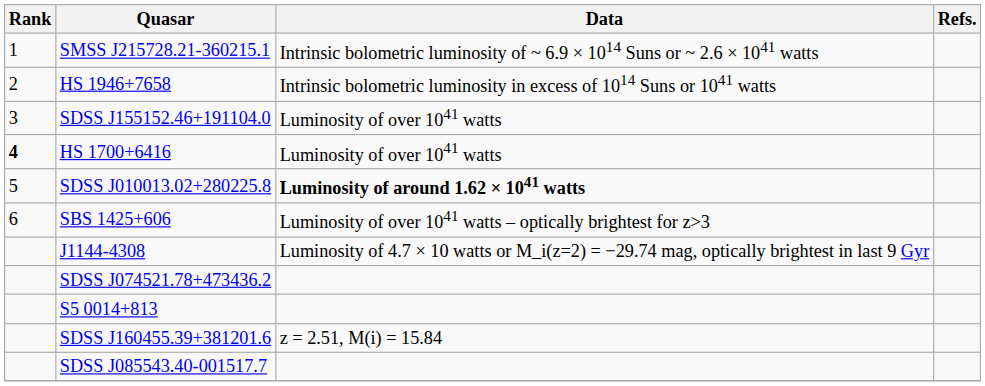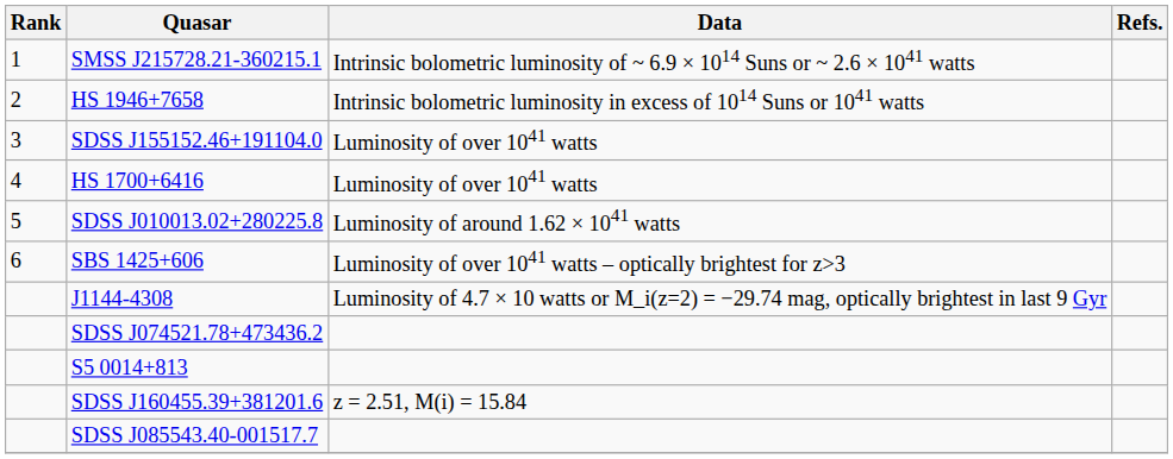HS 1700+6416 | Rank: bold -> normal
SDSS J010013.02+280225.8 | Data: bold -> normal
